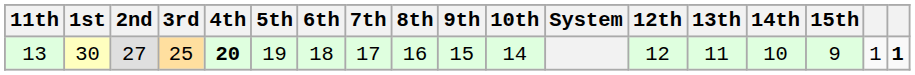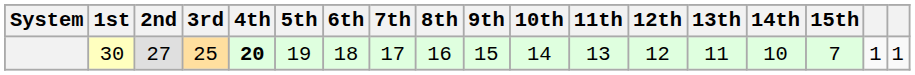columns swapped: System <-> 11th
row 2 | 15th: 9 -> 7
row 2 | column 18: bold -> normal
